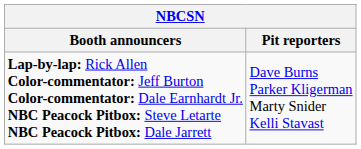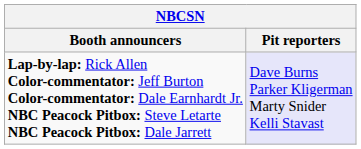row 3 | Pit reporters: no background -> lavender background
